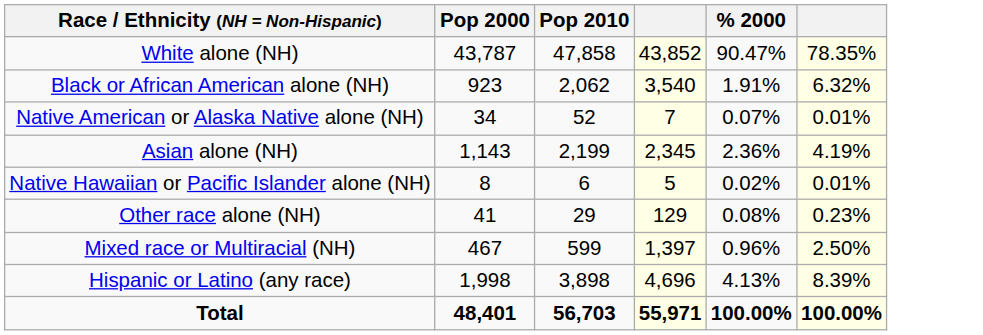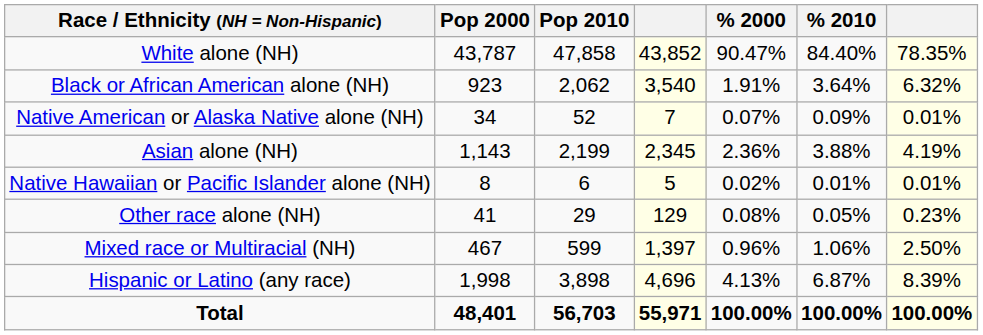+ column: % 2010 | 84.40% | 3.64% | 0.09% | 3.88% | 0.01% | 0.05% | 1.06% | 6.87% | 100.00%
